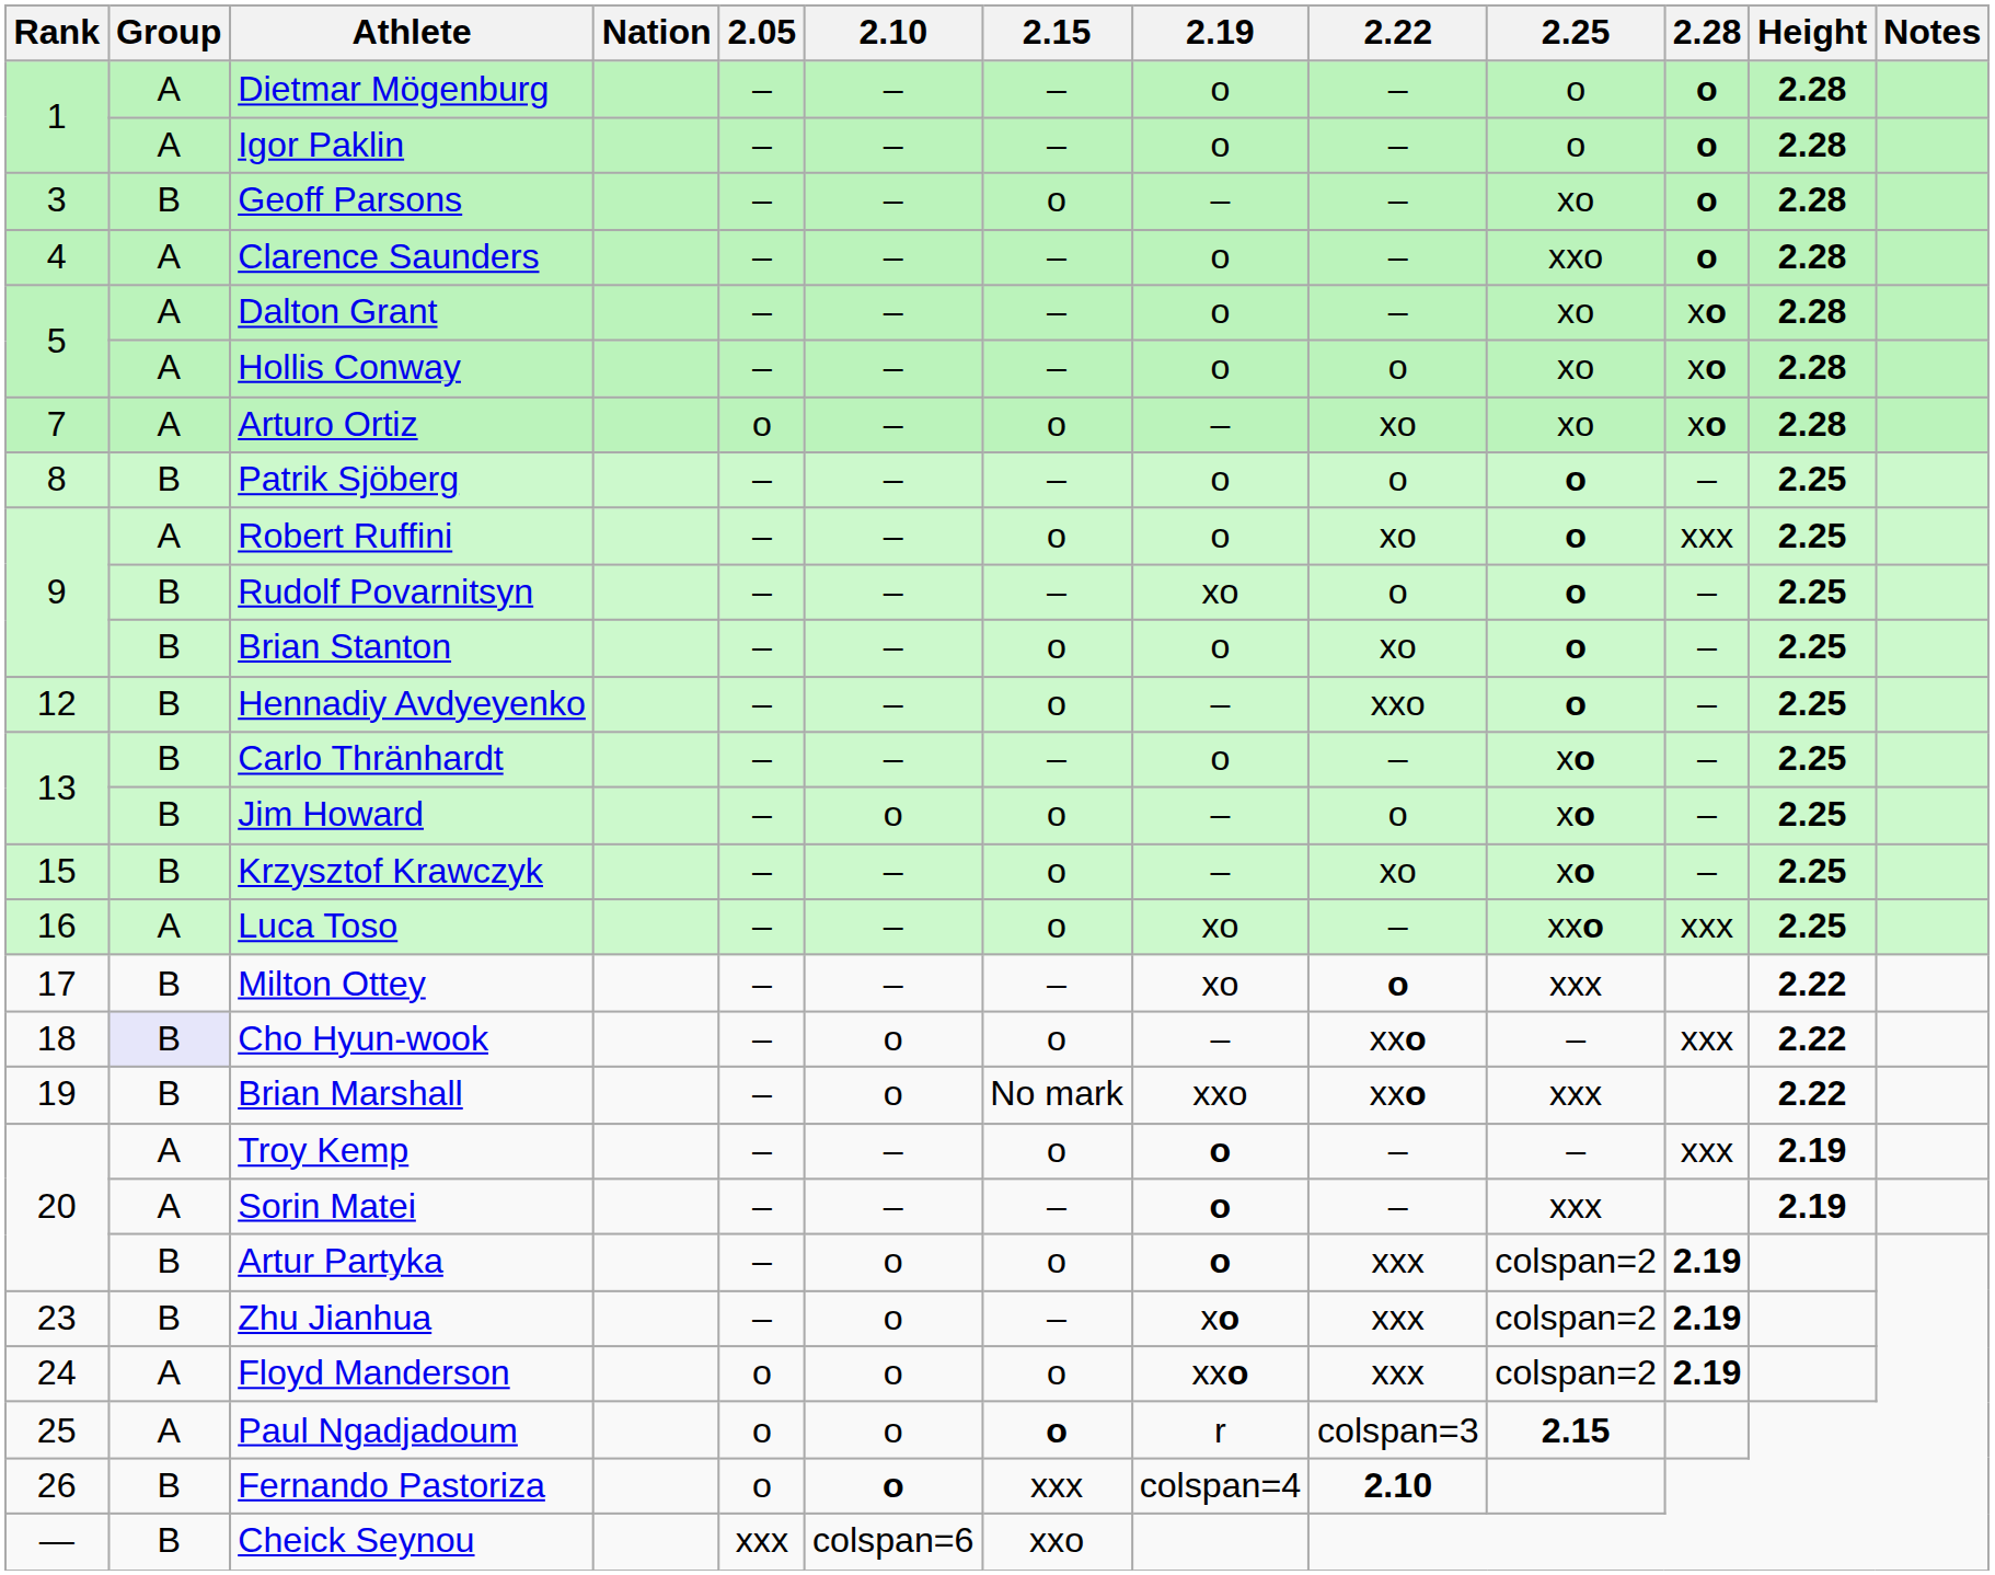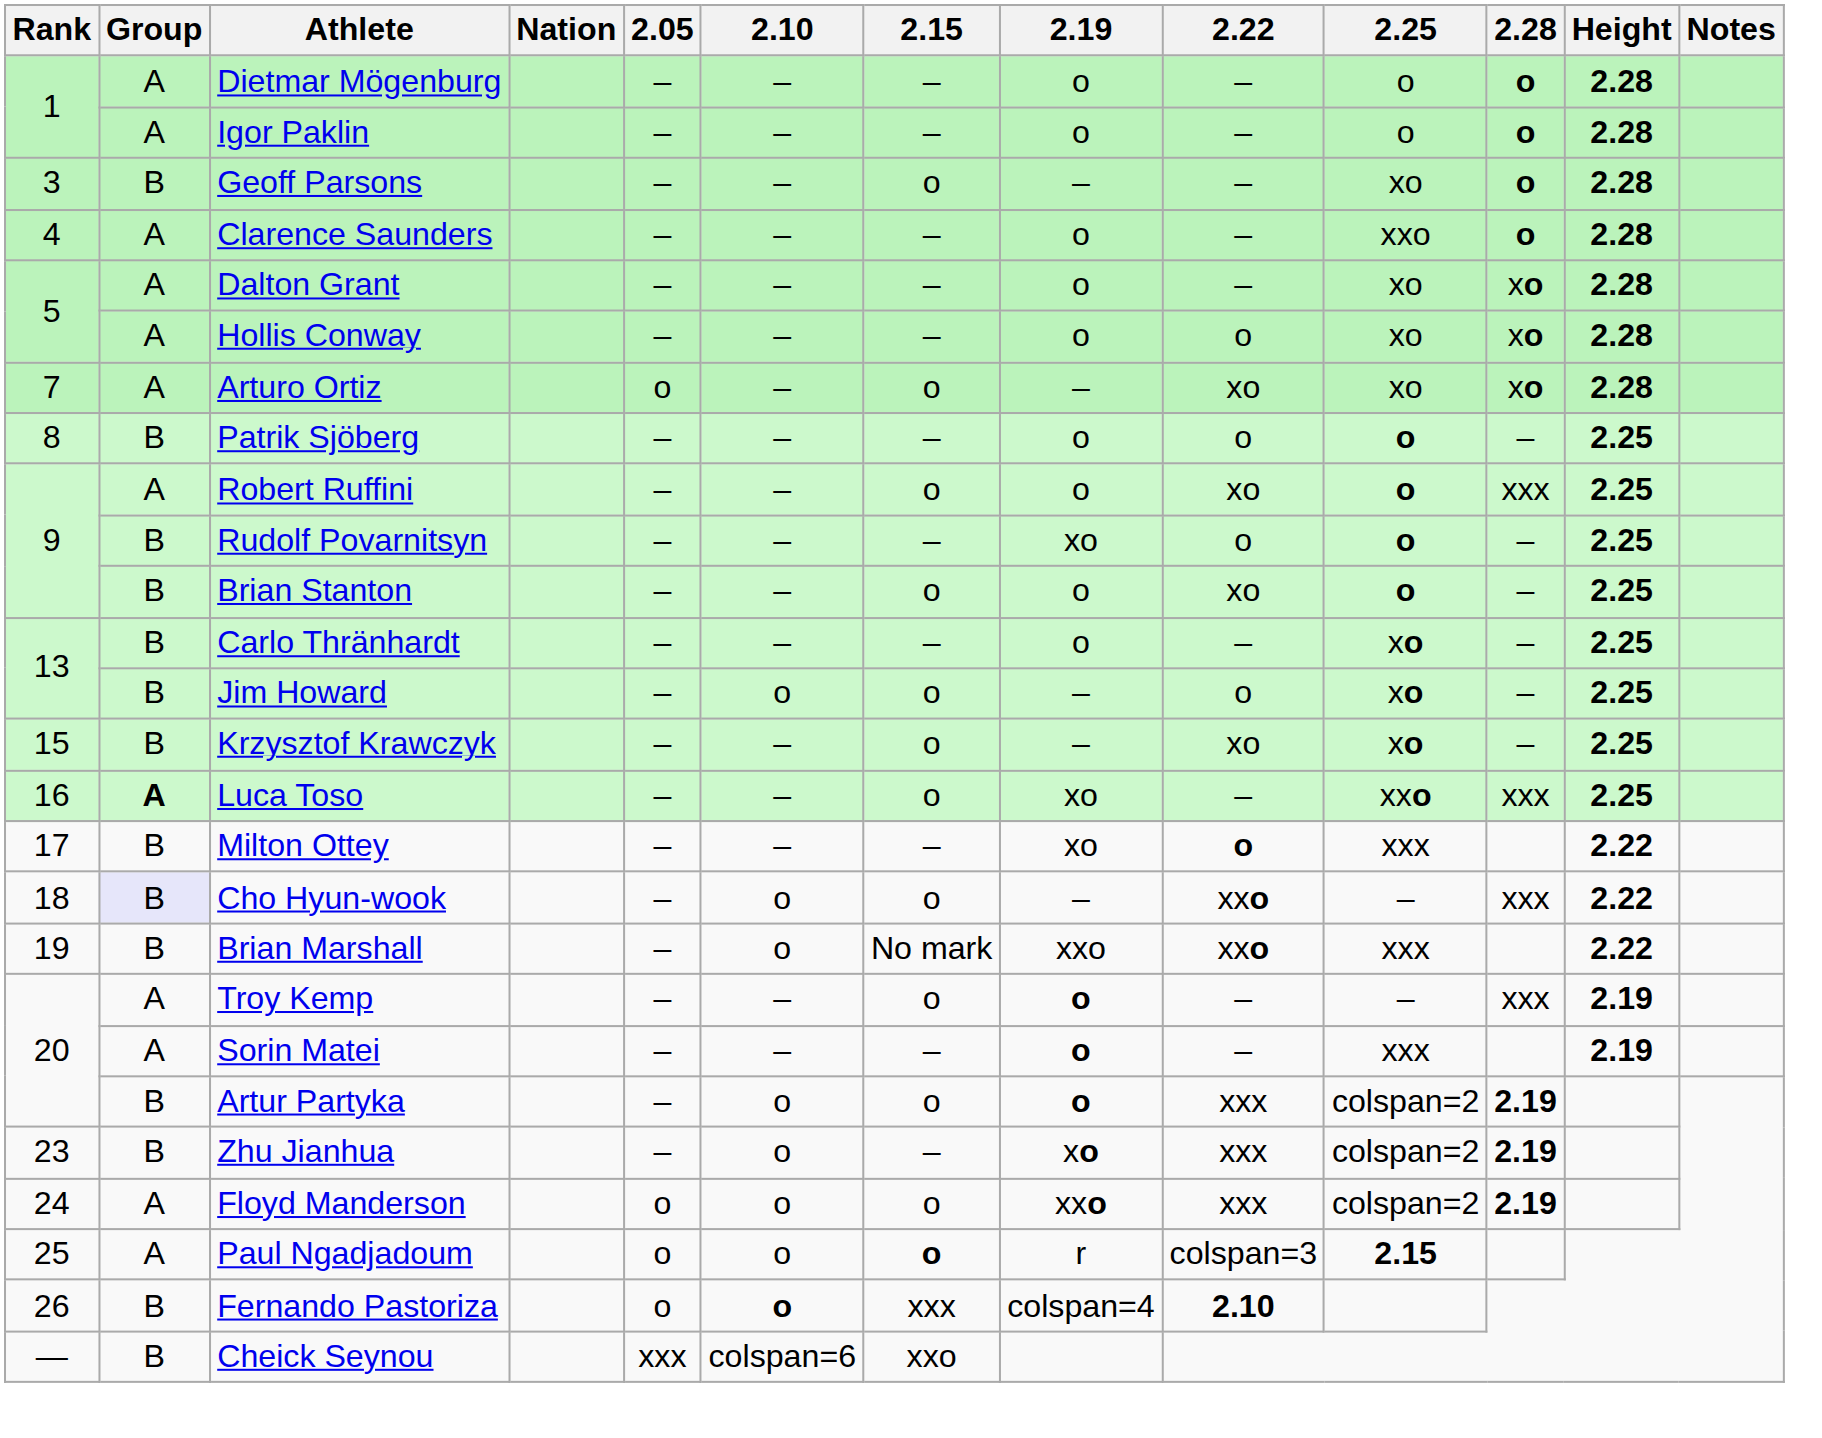- row: 12 | B | Hennadiy Avdyeyenko | – | – | o | – | xxo | o | – | 2.25
Luca Toso | Group: normal -> bold
